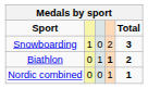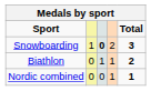Snowboarding | column 3: normal -> bold
Biathlon | column 4: bold -> normal
